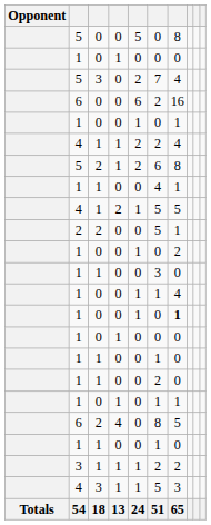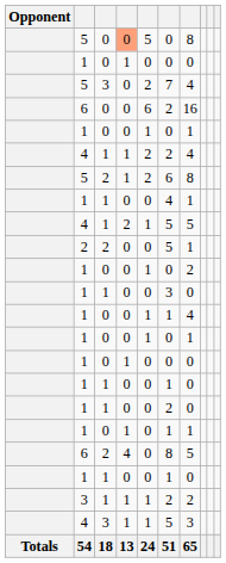row 2 | column 4: no background -> lightsalmon background
row 15 | column 7: bold -> normal
